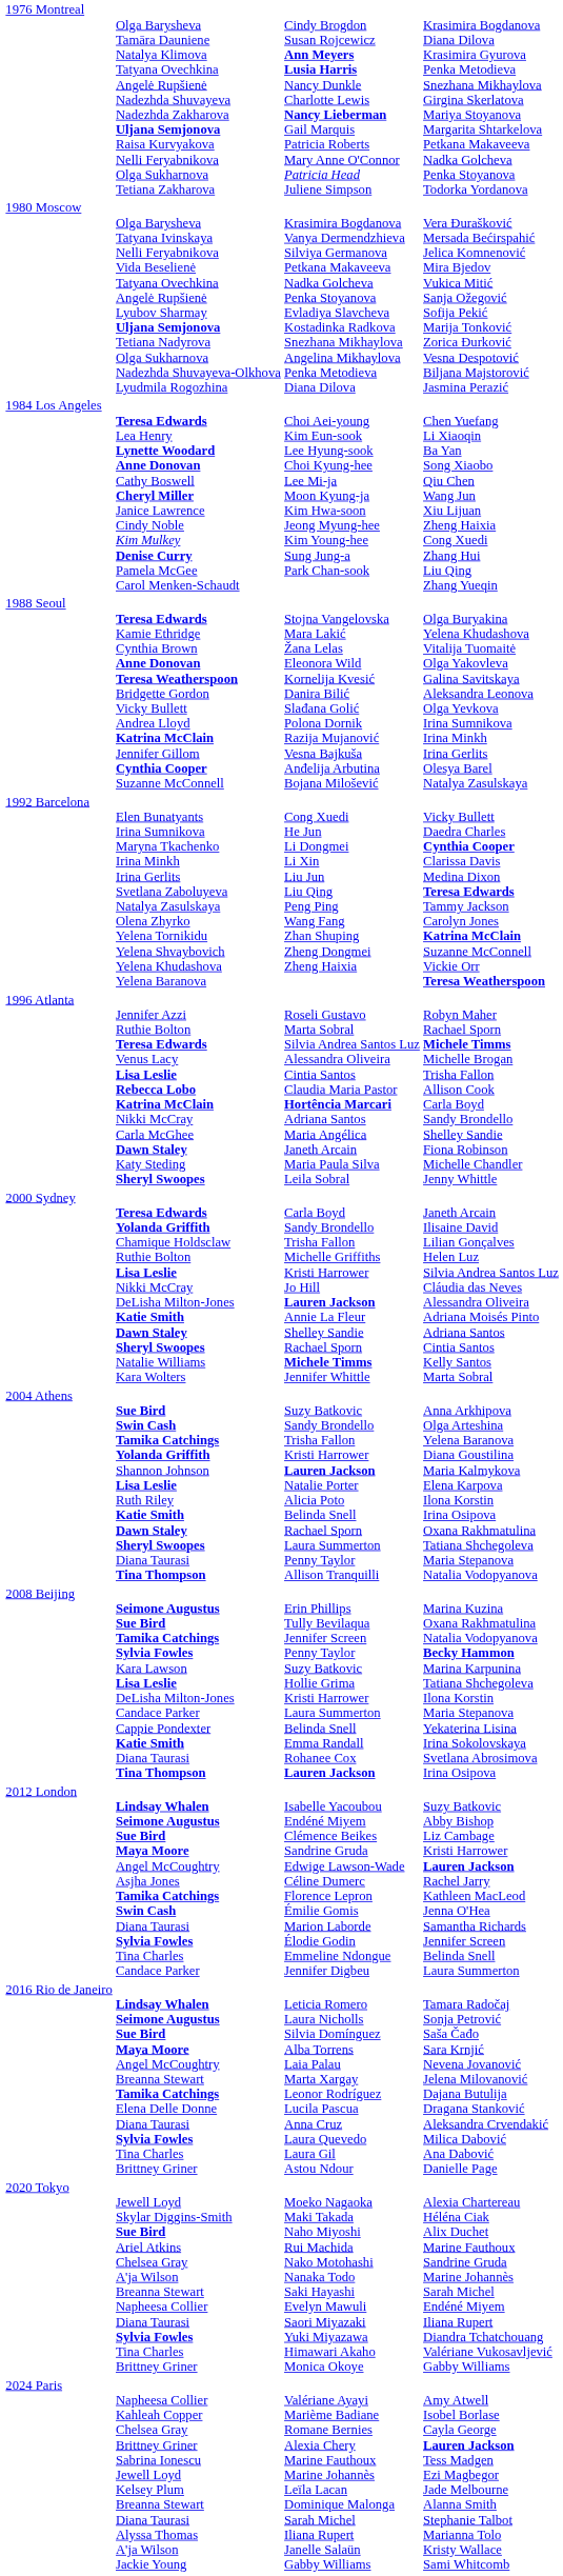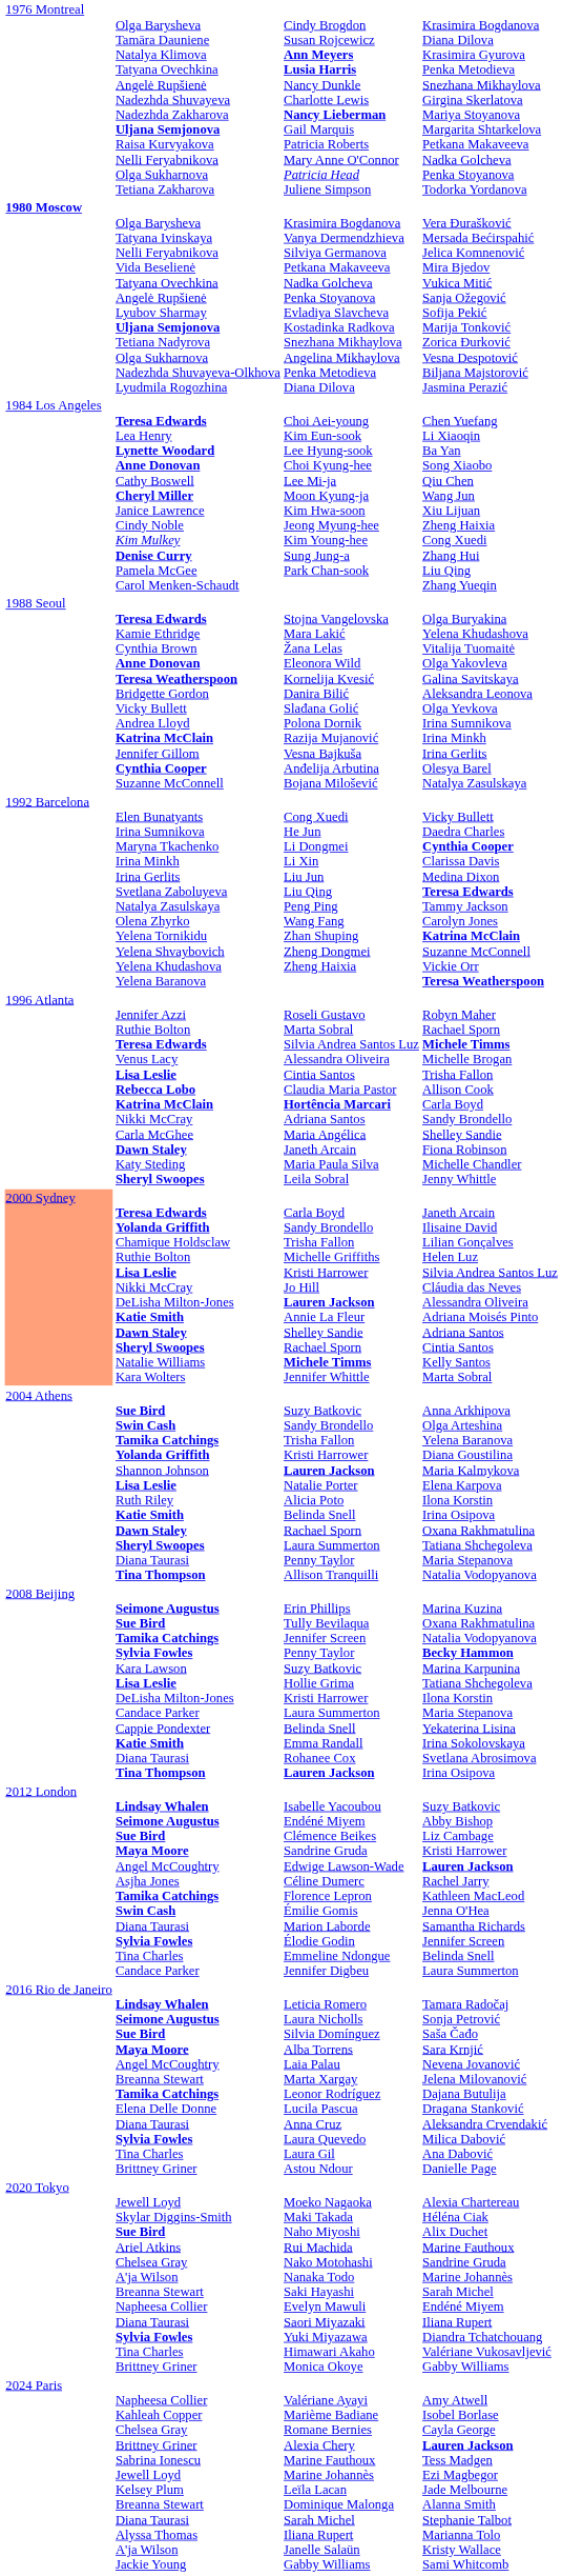1980 Moscow | column 1: normal -> bold
2000 Sydney | column 1: no background -> lightsalmon background
